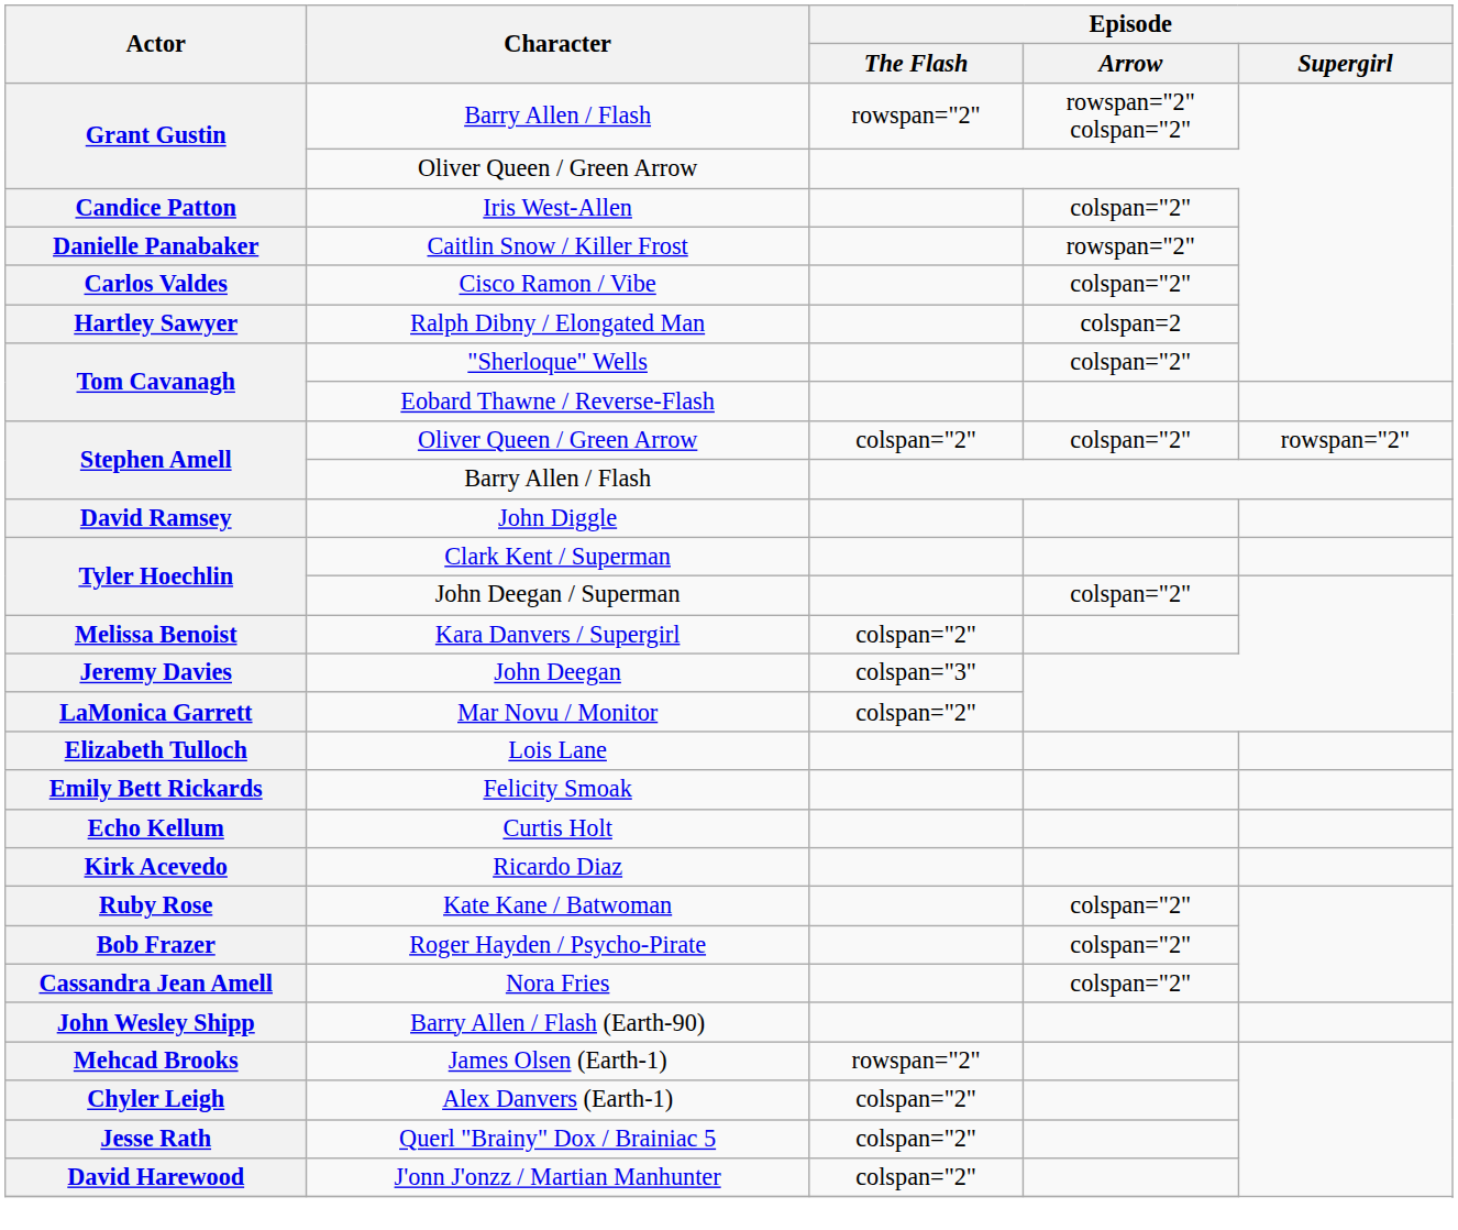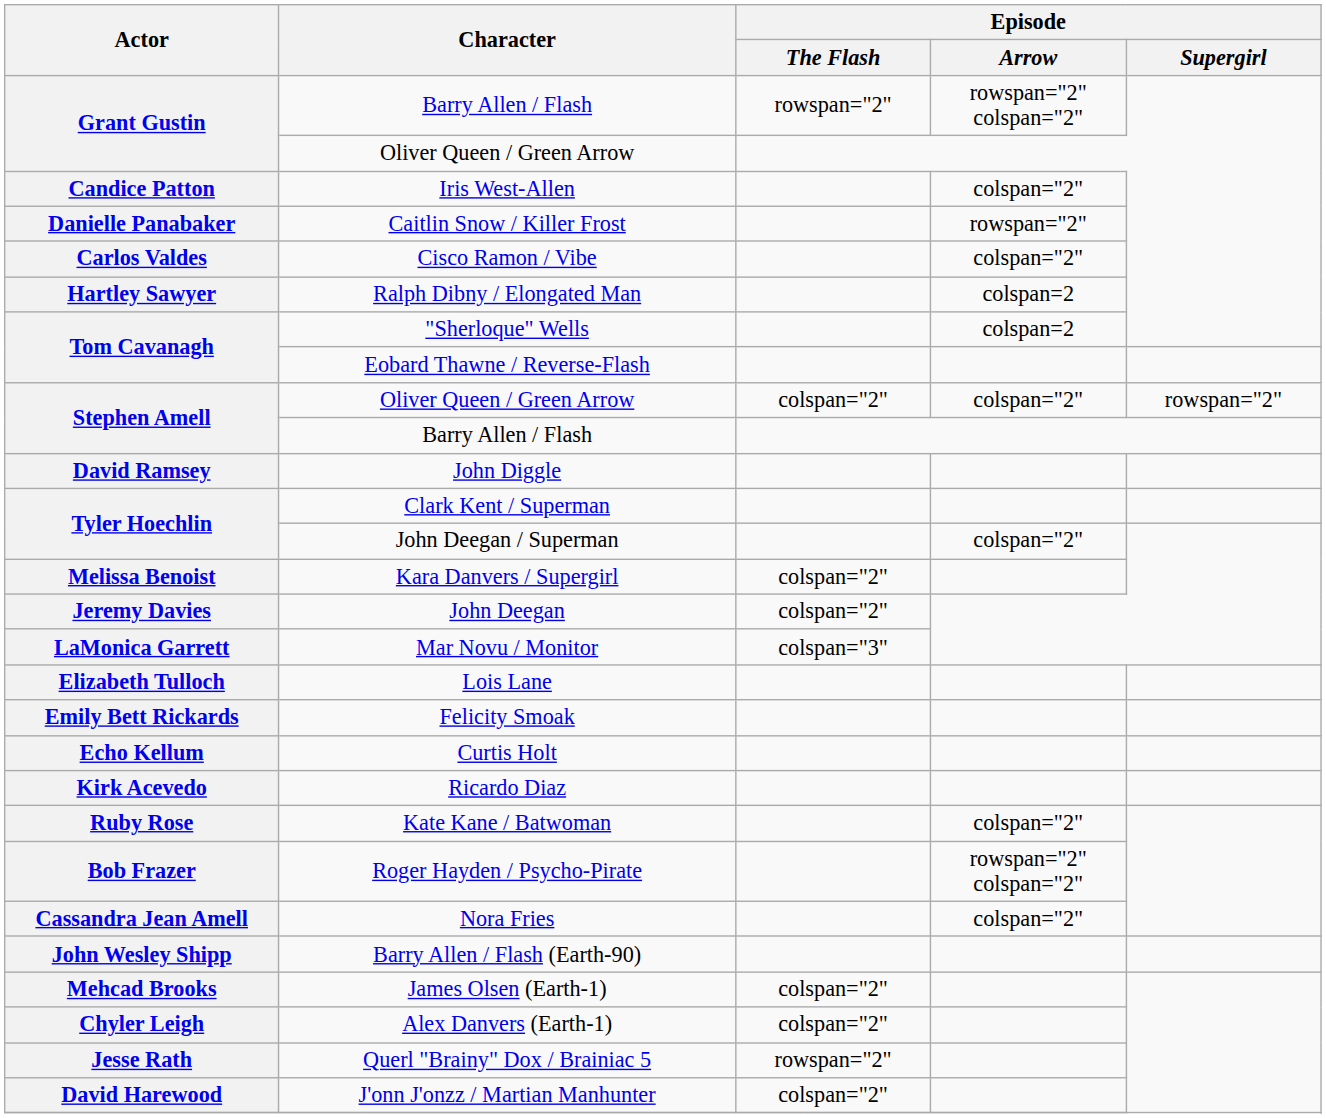"Sherloque" Wells | Episode / Arrow: colspan="2" -> colspan=2
John Deegan | Episode / The Flash: colspan="3" -> colspan="2"
Mar Novu / Monitor | Episode / The Flash: colspan="2" -> colspan="3"
Roger Hayden / Psycho-Pirate | Episode / Arrow: colspan="2" -> rowspan="2" colspan="2"
James Olsen (Earth-1) | Episode / The Flash: rowspan="2" -> colspan="2"
Querl "Brainy" Dox / Brainiac 5 | Episode / The Flash: colspan="2" -> rowspan="2"
